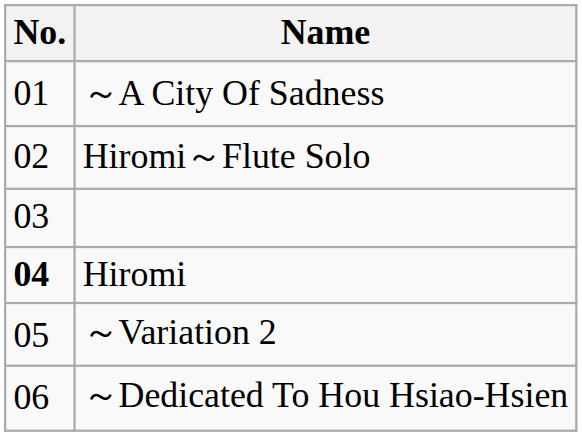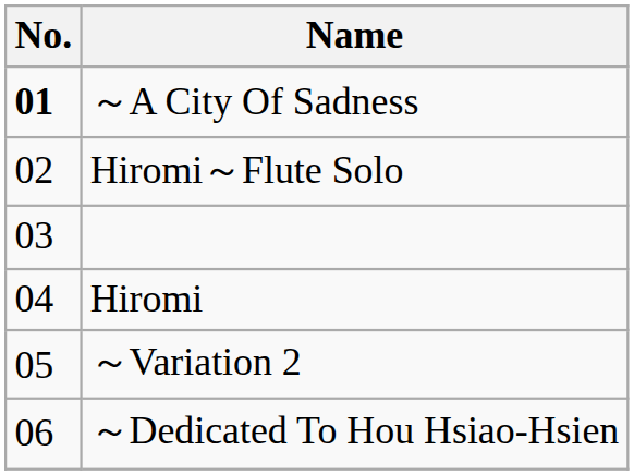～A City Of Sadness | No.: normal -> bold
Hiromi | No.: bold -> normal
